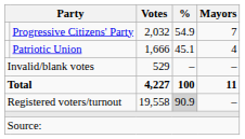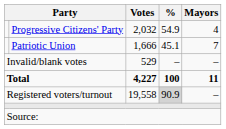Progressive Citizens' Party | Mayors: 7 -> 4
Patriotic Union | Mayors: 4 -> 7
